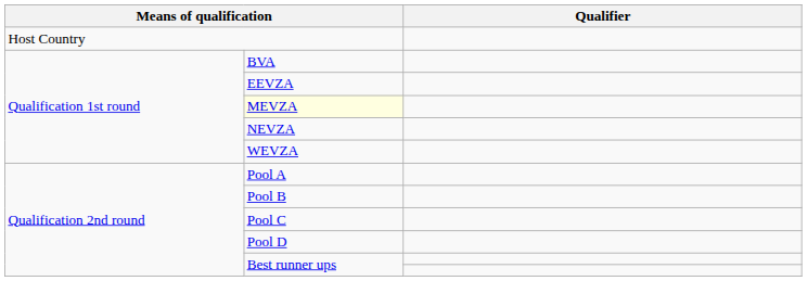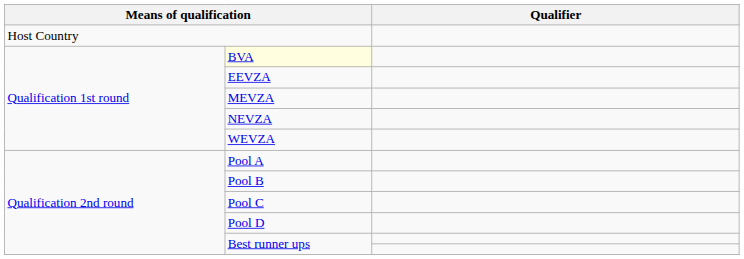BVA | column 2: no background -> lightyellow background
MEVZA | column 2: lightyellow background -> no background
